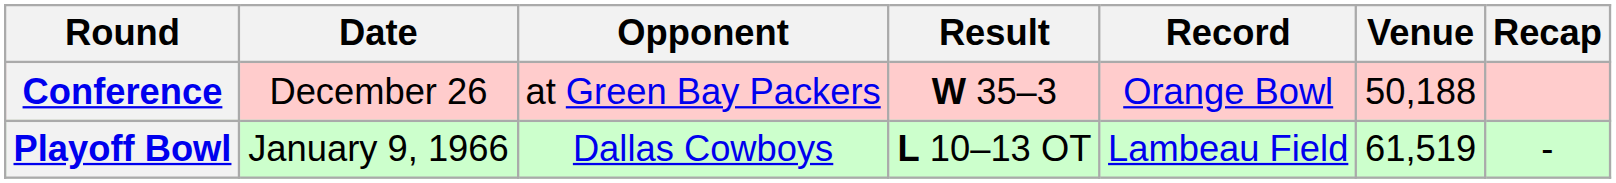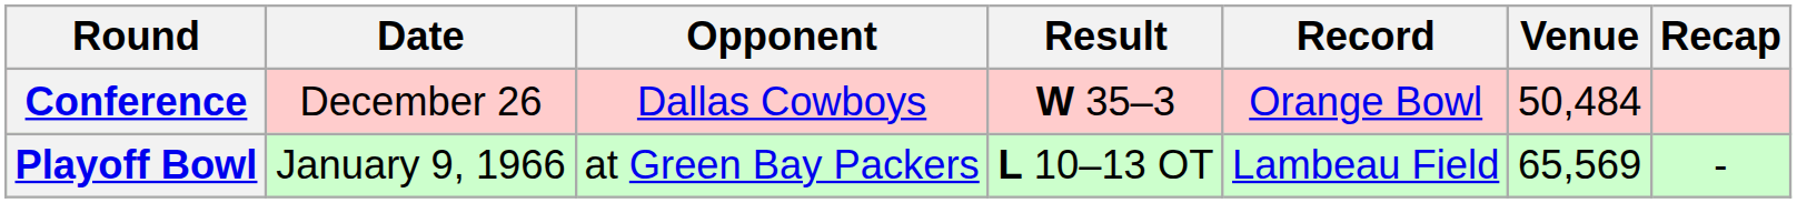Conference | Opponent: at Green Bay Packers -> Dallas Cowboys
Conference | Venue: 50,188 -> 50,484
Playoff Bowl | Opponent: Dallas Cowboys -> at Green Bay Packers
Playoff Bowl | Venue: 61,519 -> 65,569
